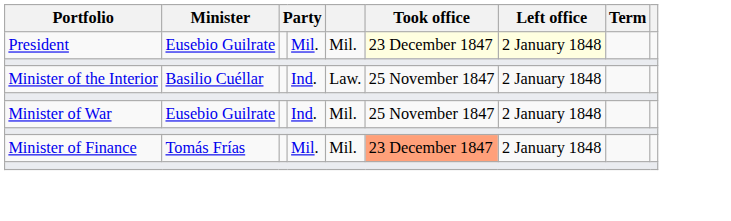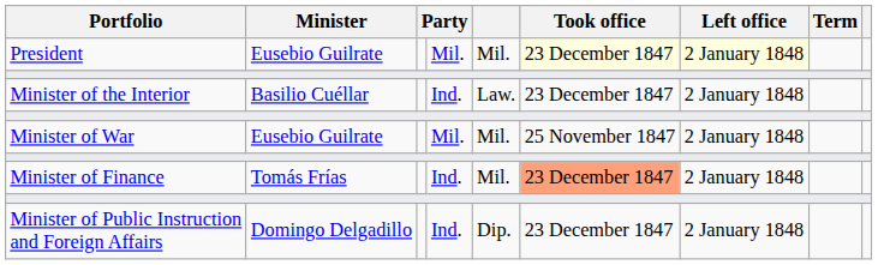Minister of the Interior | Took office: 25 November 1847 -> 23 December 1847
Minister of War | column 4: Ind. -> Mil.
Minister of Finance | column 4: Mil. -> Ind.
+ row: Minister of Public Instruction and Foreign Affairs | Domingo Delgadillo | Ind. | Dip. | 23 December 1847 | 2 January 1848
